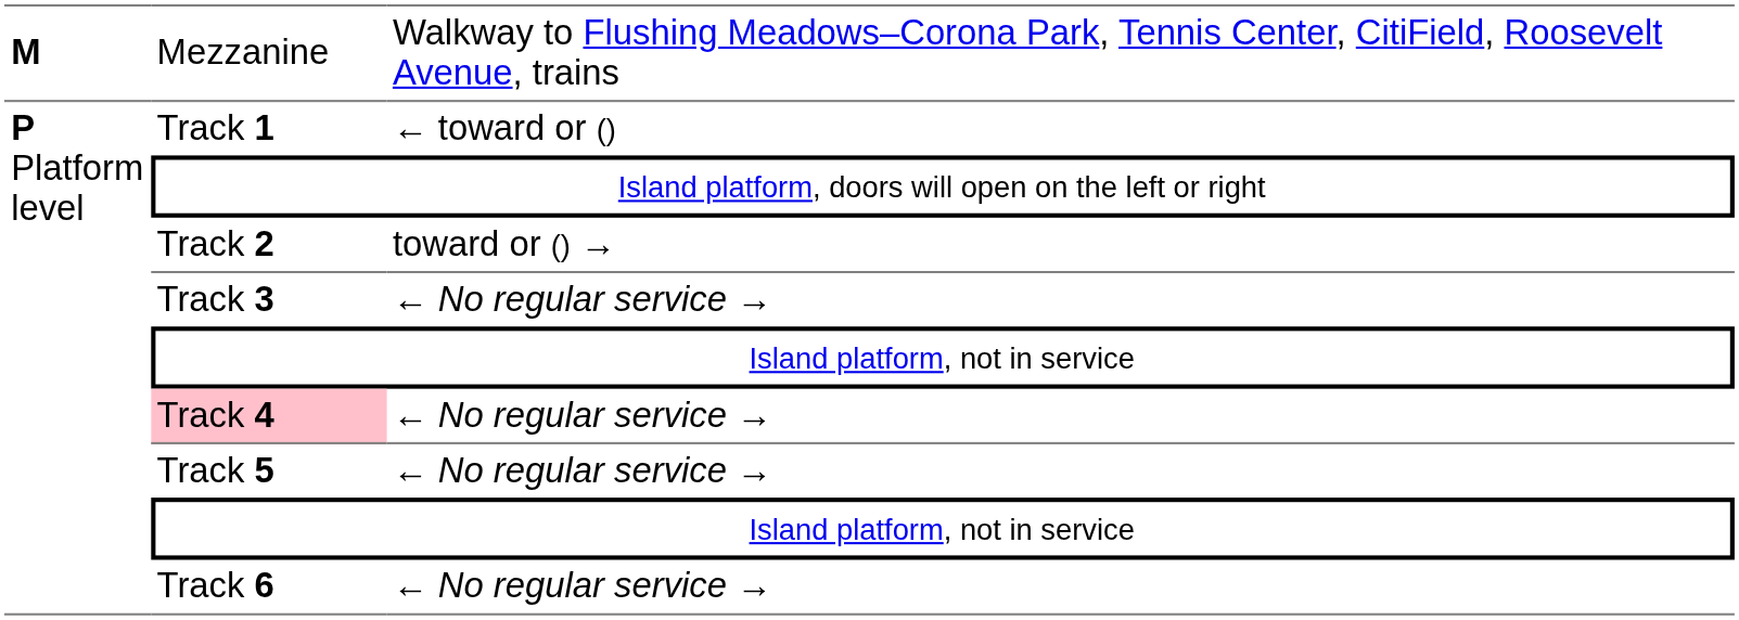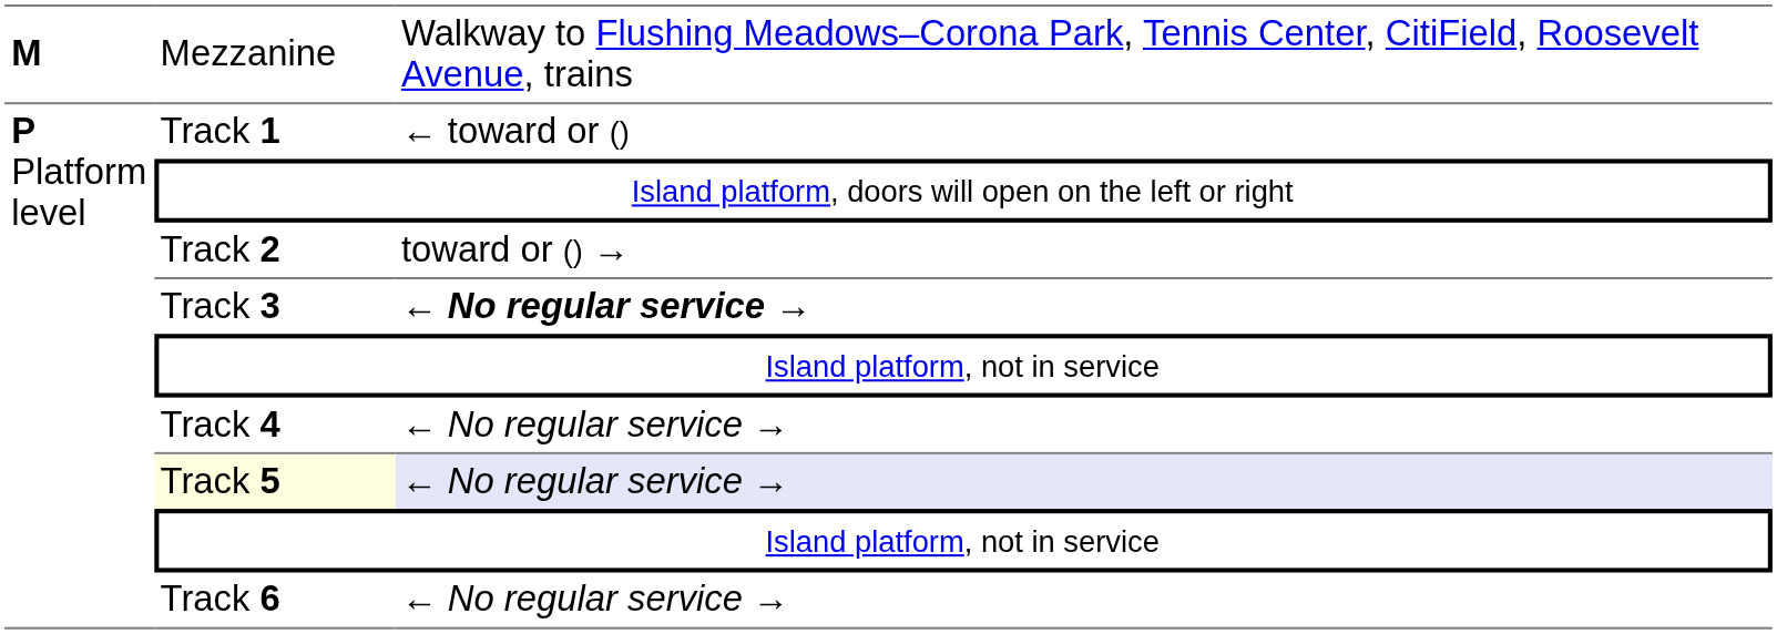Track 3 | column 3: normal -> bold
Track 4 | column 2: pink background -> no background
Track 5 | column 2: no background -> lightyellow background
Track 5 | column 3: no background -> lavender background
